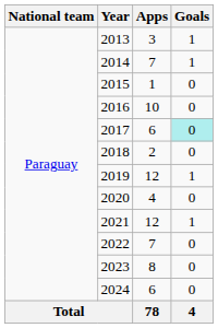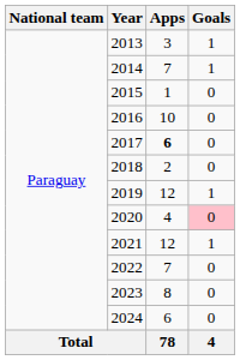2017 | Apps: normal -> bold
2017 | Goals: paleturquoise background -> no background
2020 | Goals: no background -> pink background
